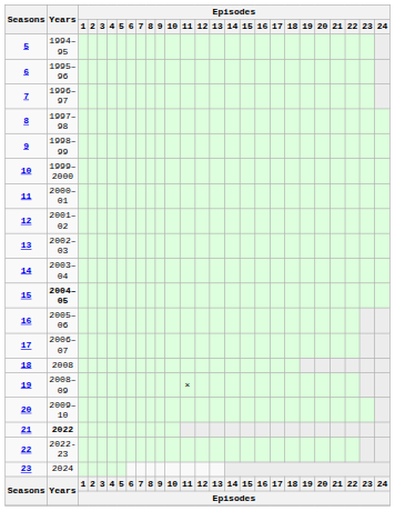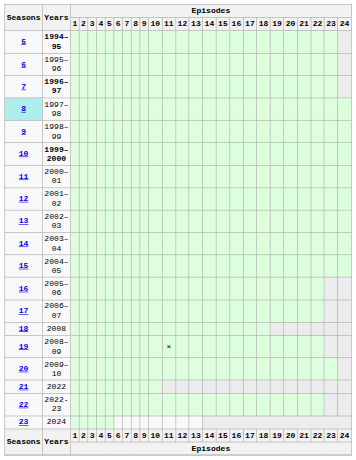row 3 | Years: normal -> bold
row 5 | Years: normal -> bold
row 6 | Seasons: no background -> paleturquoise background
row 8 | Years: normal -> bold
row 13 | Years: bold -> normal
row 19 | Years: bold -> normal
